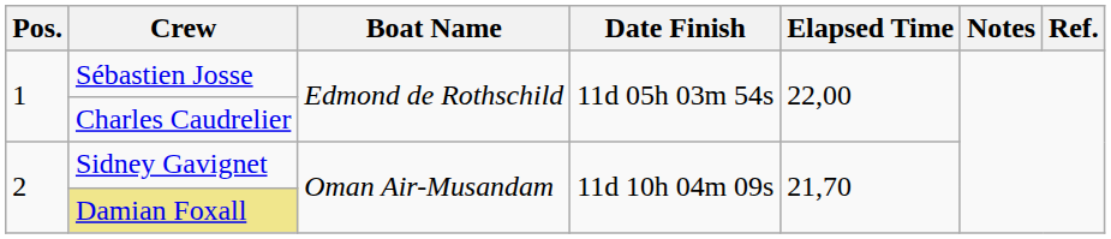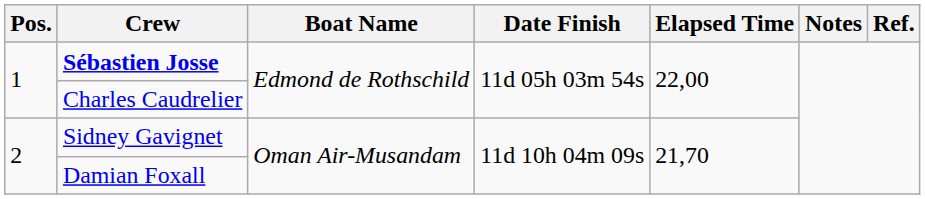Sébastien Josse | Crew: normal -> bold
Damian Foxall | Crew: khaki background -> no background
